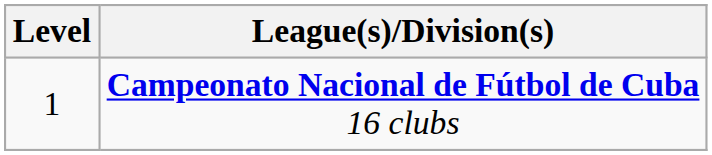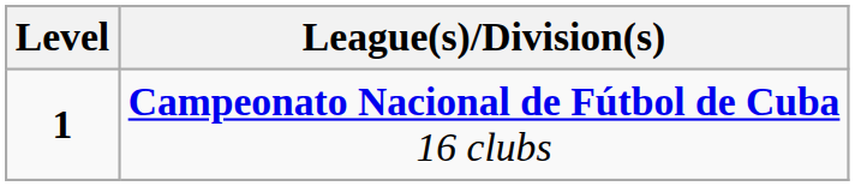Campeonato Nacional de Fútbol de Cuba 16 clubs | Level: normal -> bold
